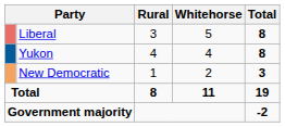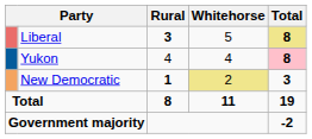Liberal | Rural: normal -> bold
Liberal | Total: no background -> khaki background
Yukon | Total: no background -> pink background
New Democratic | Rural: normal -> bold
New Democratic | Whitehorse: no background -> khaki background
